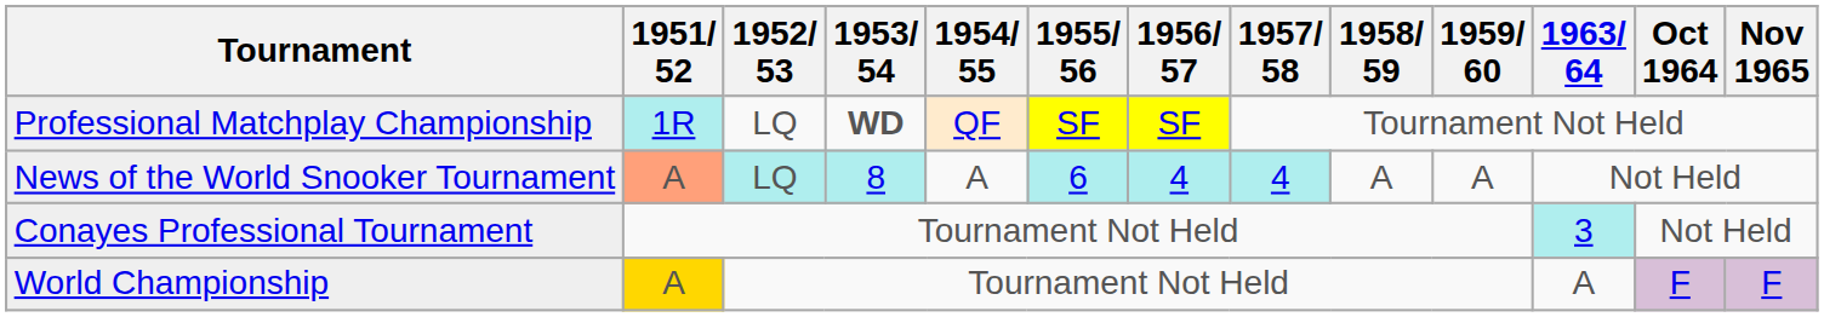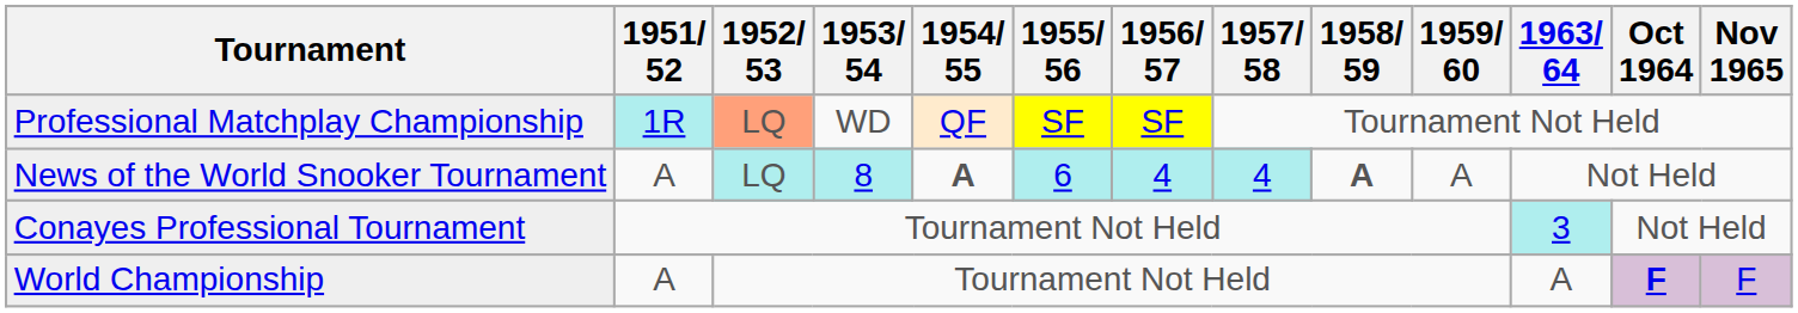Professional Matchplay Championship | 1952/ 53: no background -> lightsalmon background
Professional Matchplay Championship | 1953/ 54: bold -> normal
News of the World Snooker Tournament | 1951/ 52: lightsalmon background -> no background
News of the World Snooker Tournament | 1954/ 55: normal -> bold
News of the World Snooker Tournament | 1958/ 59: normal -> bold
World Championship | 1951/ 52: gold background -> no background
World Championship | Oct 1964: normal -> bold
